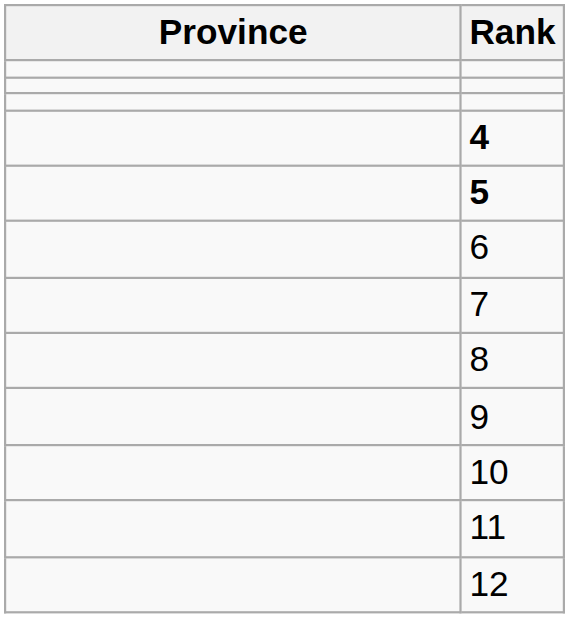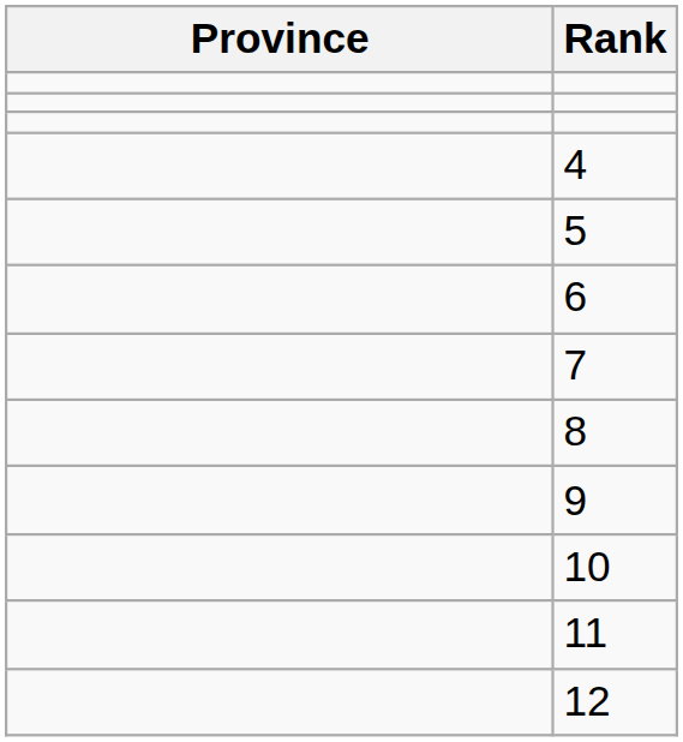row 5 | Rank: bold -> normal
row 6 | Rank: bold -> normal
